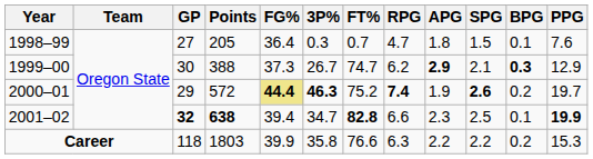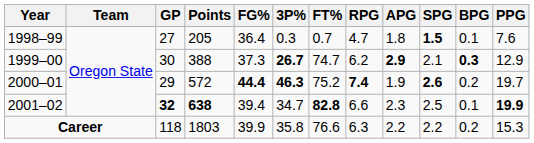1998–99 | SPG: normal -> bold
1999–00 | 3P%: normal -> bold
2000–01 | FG%: khaki background -> no background
